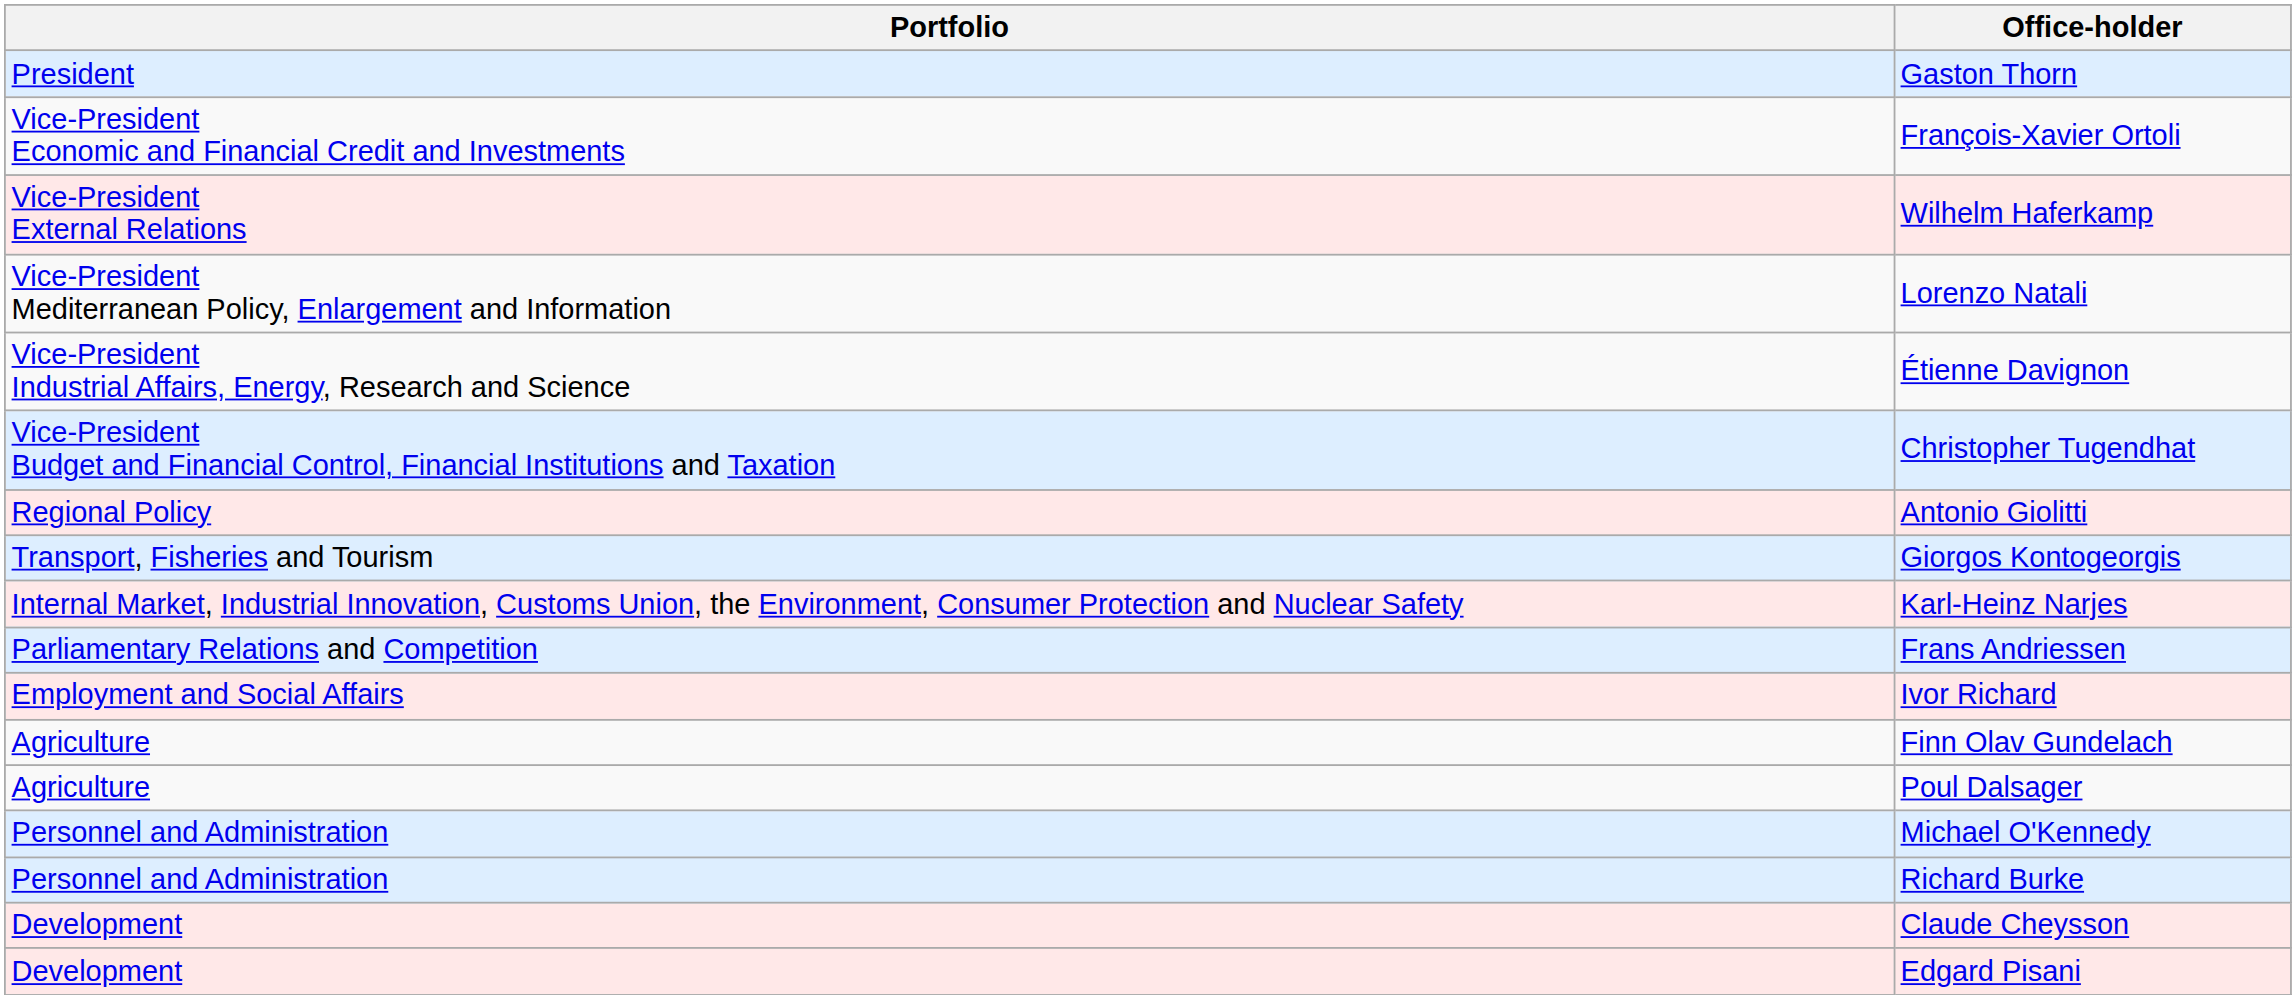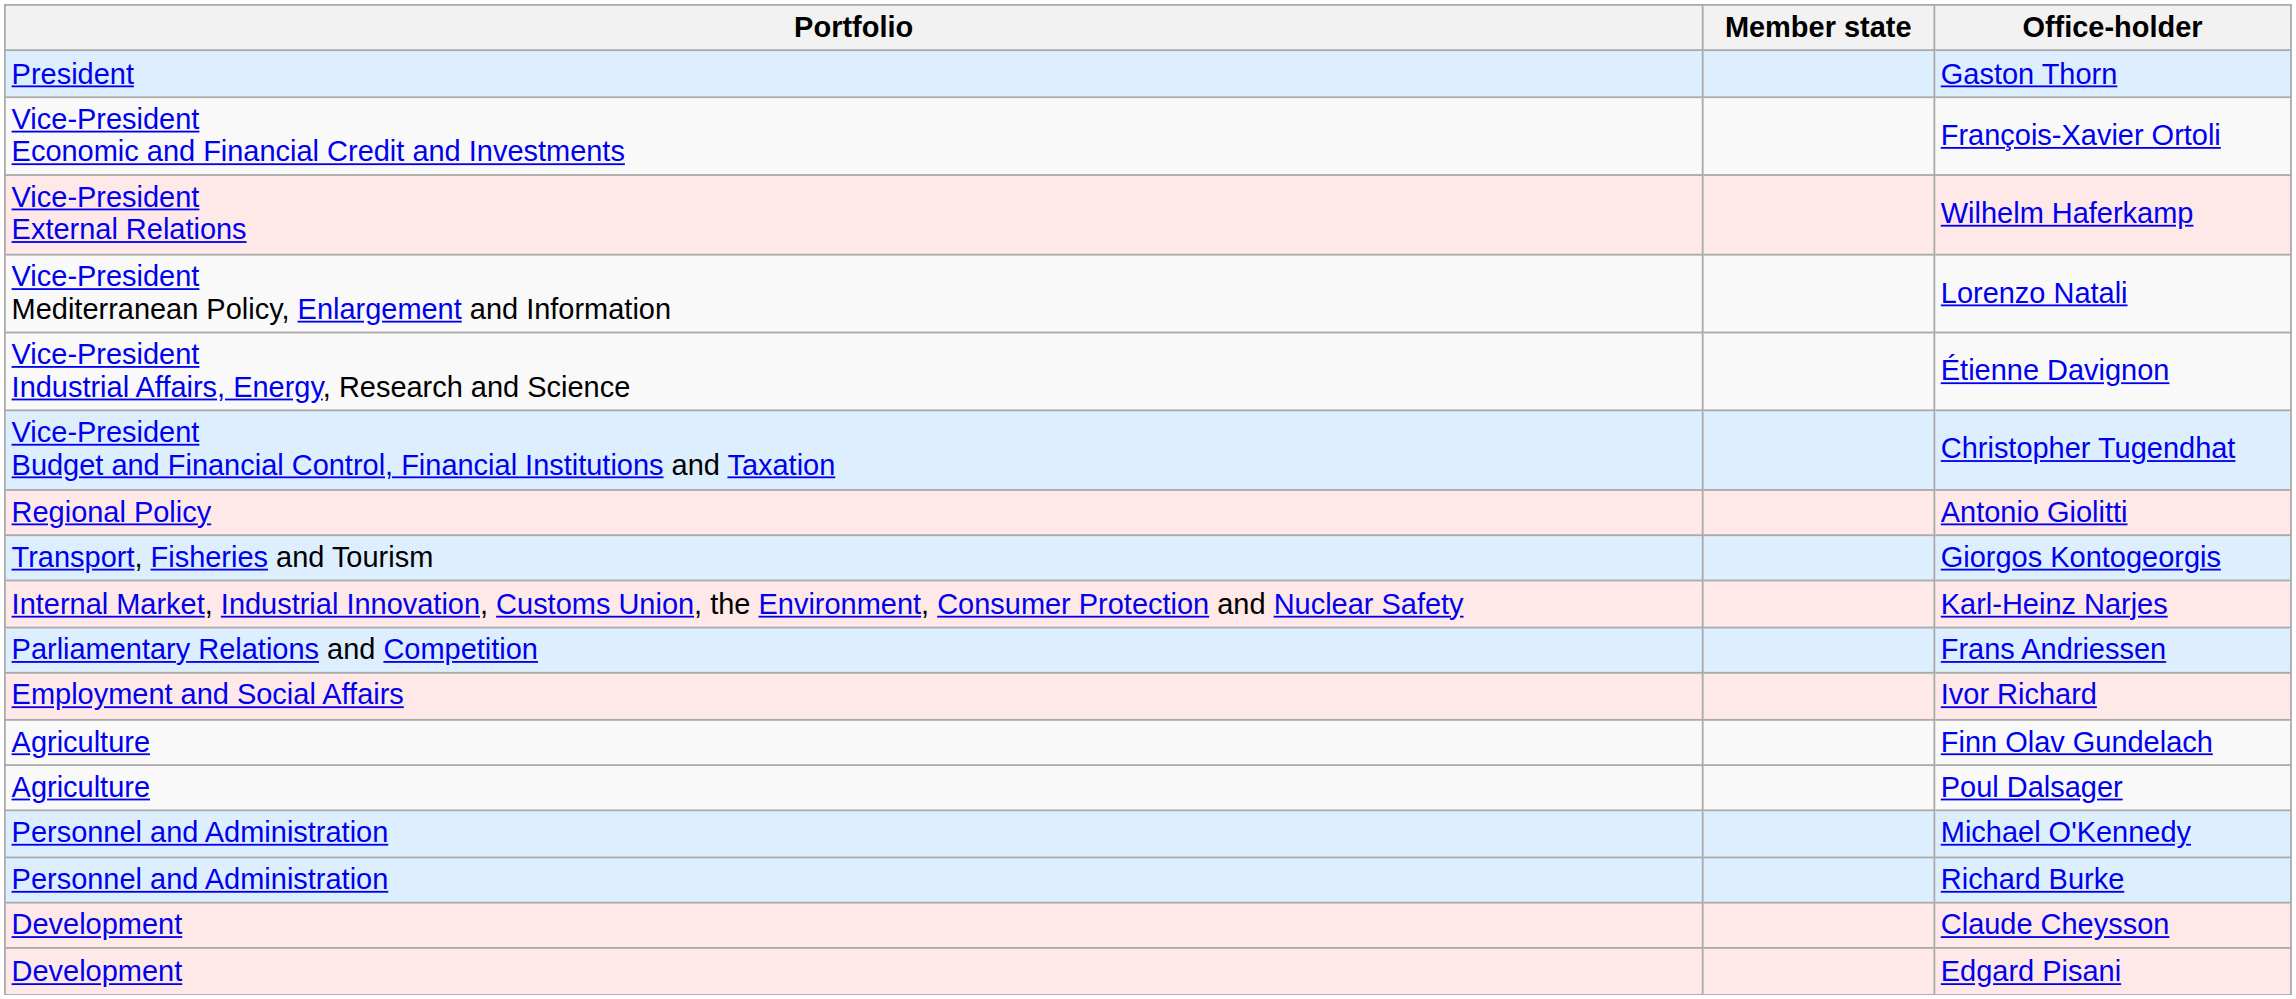+ column: Member state
